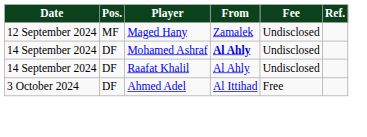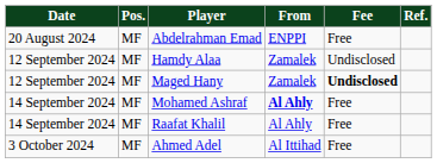+ row: 20 August 2024 | MF | Abdelrahman Emad | ENPPI | Free
+ row: 12 September 2024 | MF | Hamdy Alaa | Zamalek | Undisclosed
Maged Hany | Fee: normal -> bold
Mohamed Ashraf | Pos.: DF -> MF
Mohamed Ashraf | Fee: Undisclosed -> Free
Raafat Khalil | Pos.: DF -> MF
Raafat Khalil | Fee: Undisclosed -> Free
Ahmed Adel | Pos.: DF -> MF
